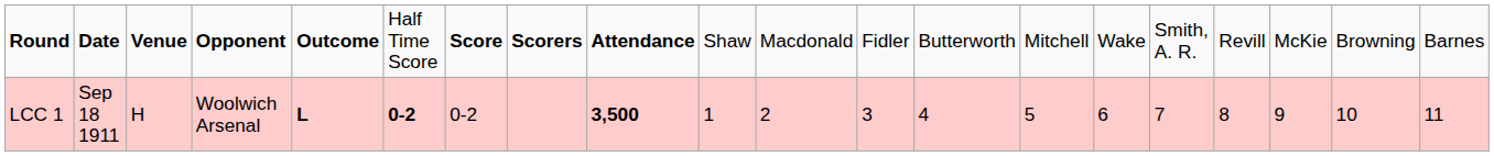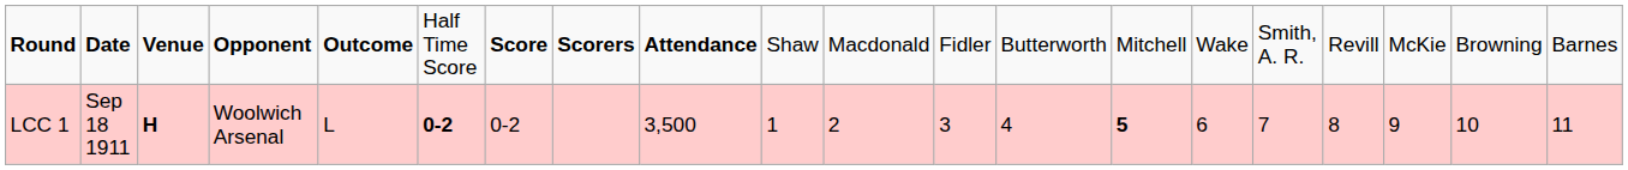LCC 1 | column 3: normal -> bold
LCC 1 | column 5: bold -> normal
LCC 1 | column 9: bold -> normal
LCC 1 | column 14: normal -> bold
